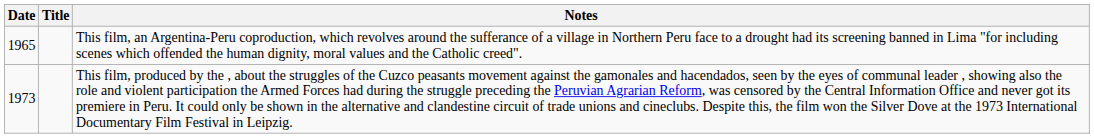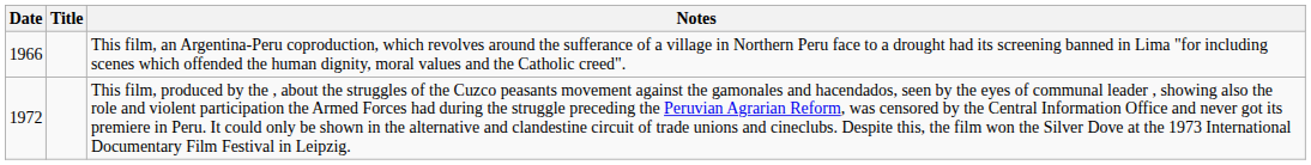row 2 | Date: 1965 -> 1966
row 3 | Date: 1973 -> 1972
